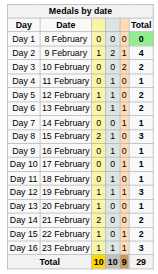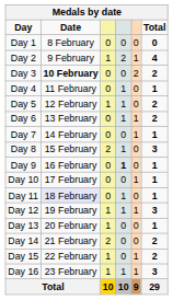Day 1 | Total: lightgreen background -> no background
Day 3 | Date: normal -> bold
Day 9 | column 4: normal -> bold
Day 11 | Date: no background -> lavender background
